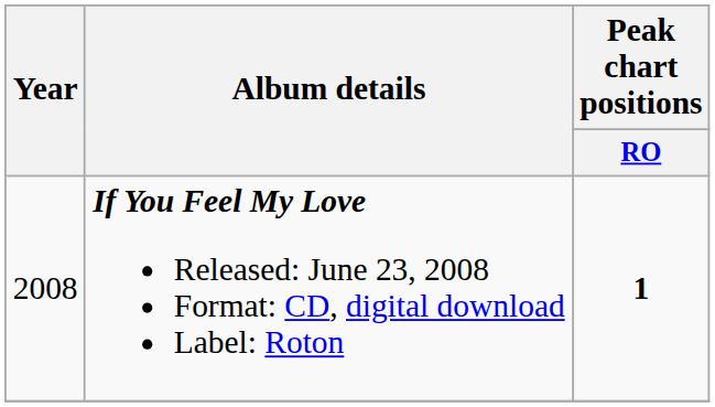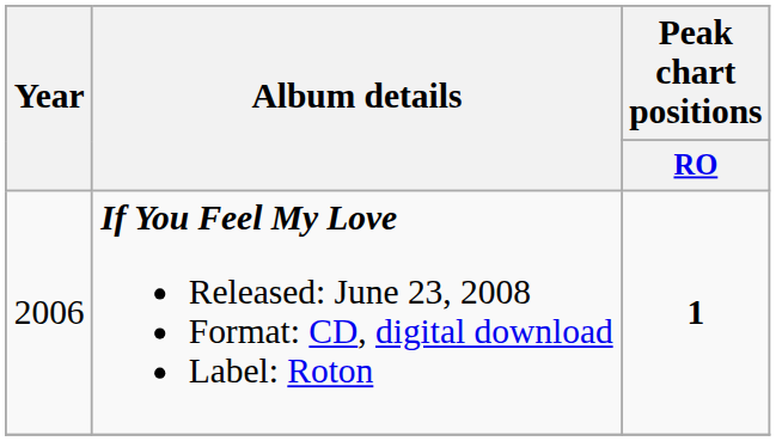row 3 | Year: 2008 -> 2006
